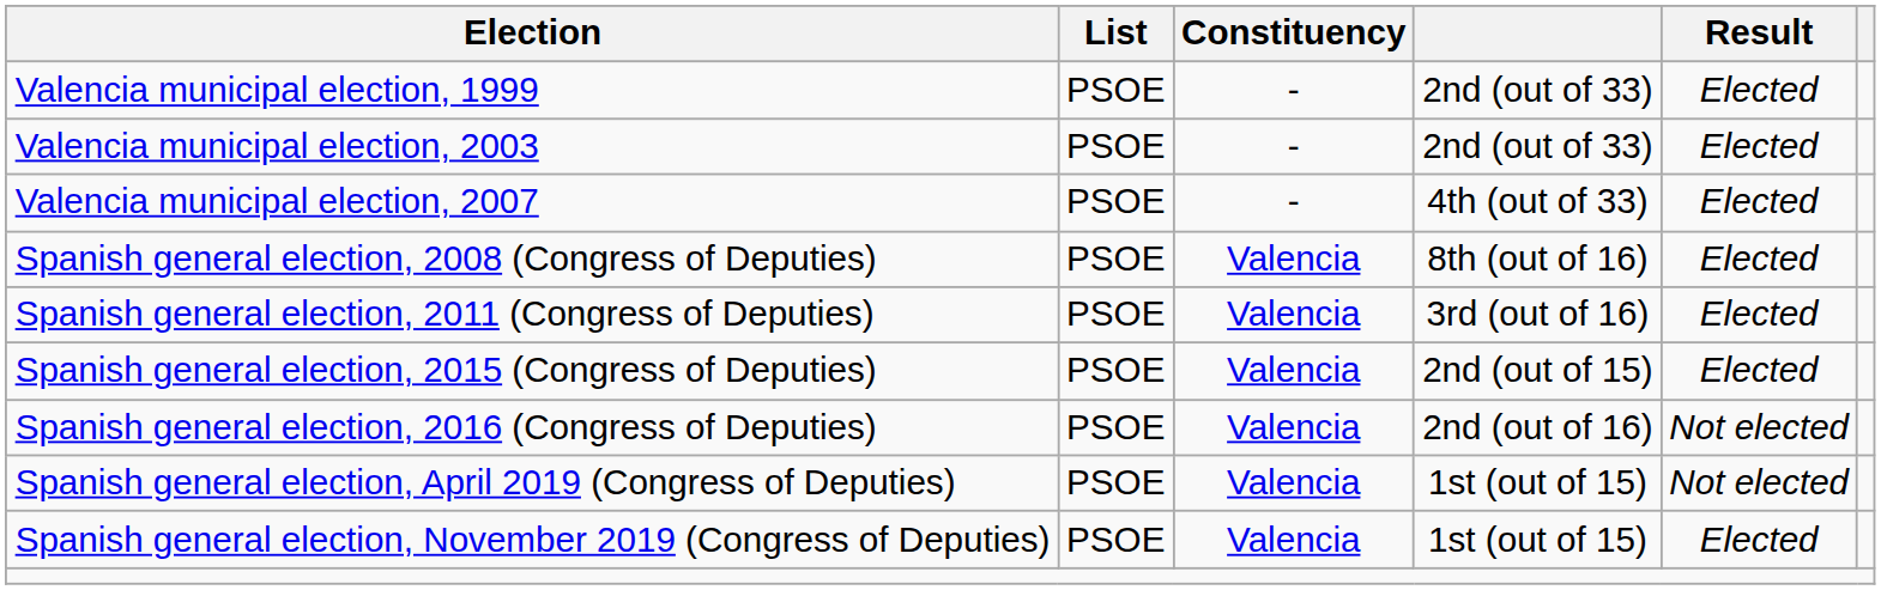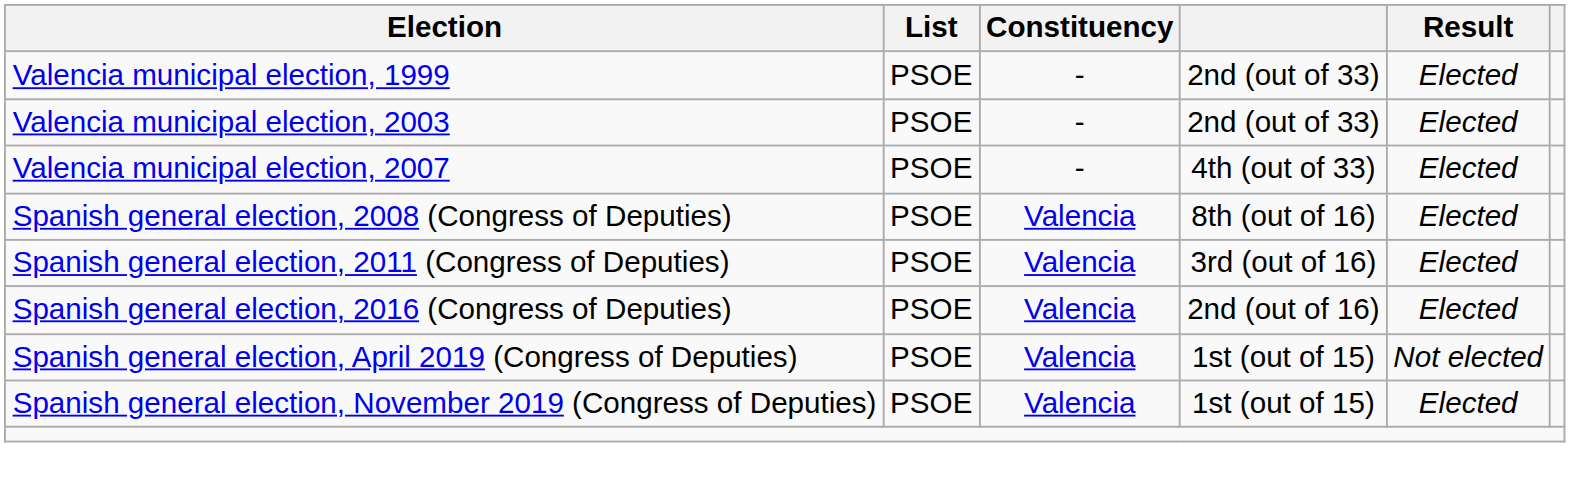- row: Spanish general election, 2015 (Congress of Deputies) | PSOE | Valencia | 2nd (out of 15) | Elected
Spanish general election, 2016 (Congress of Deputies) | Result: Not elected -> Elected
